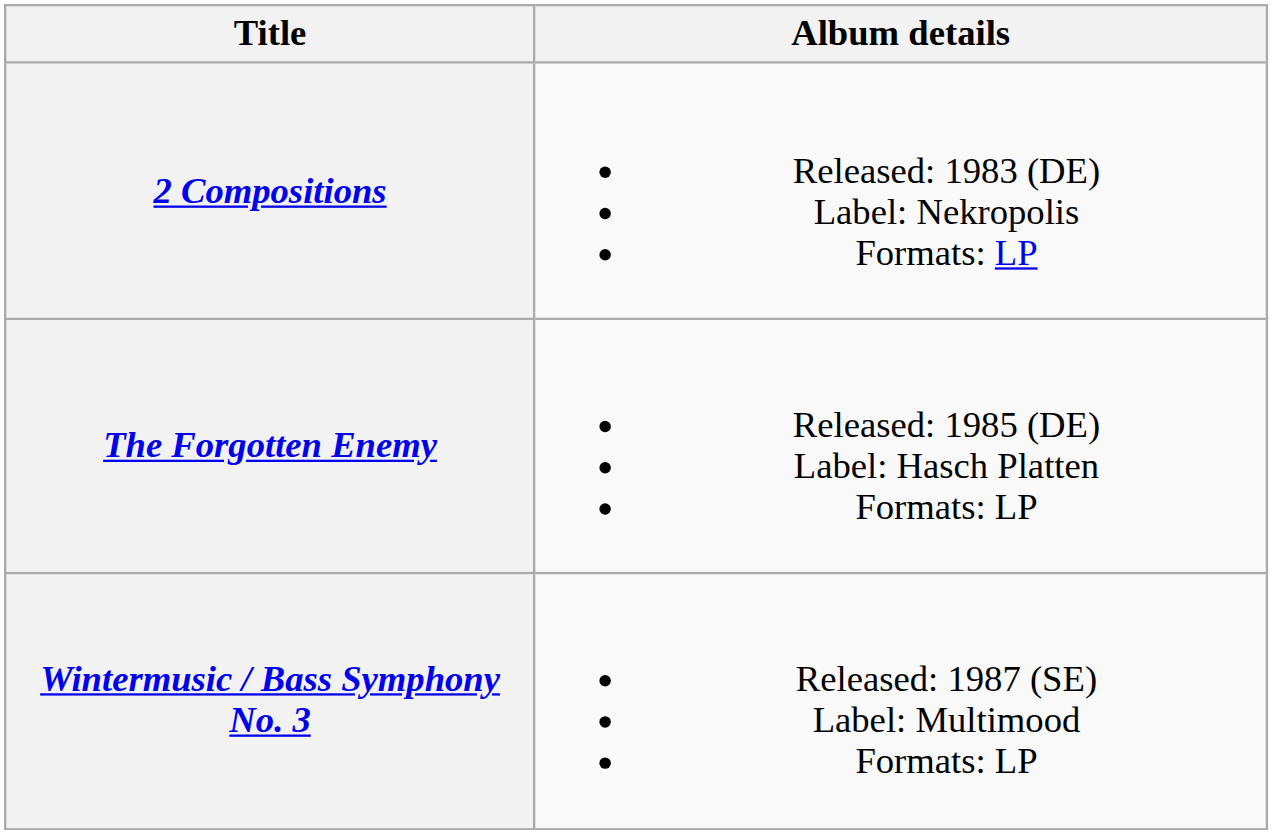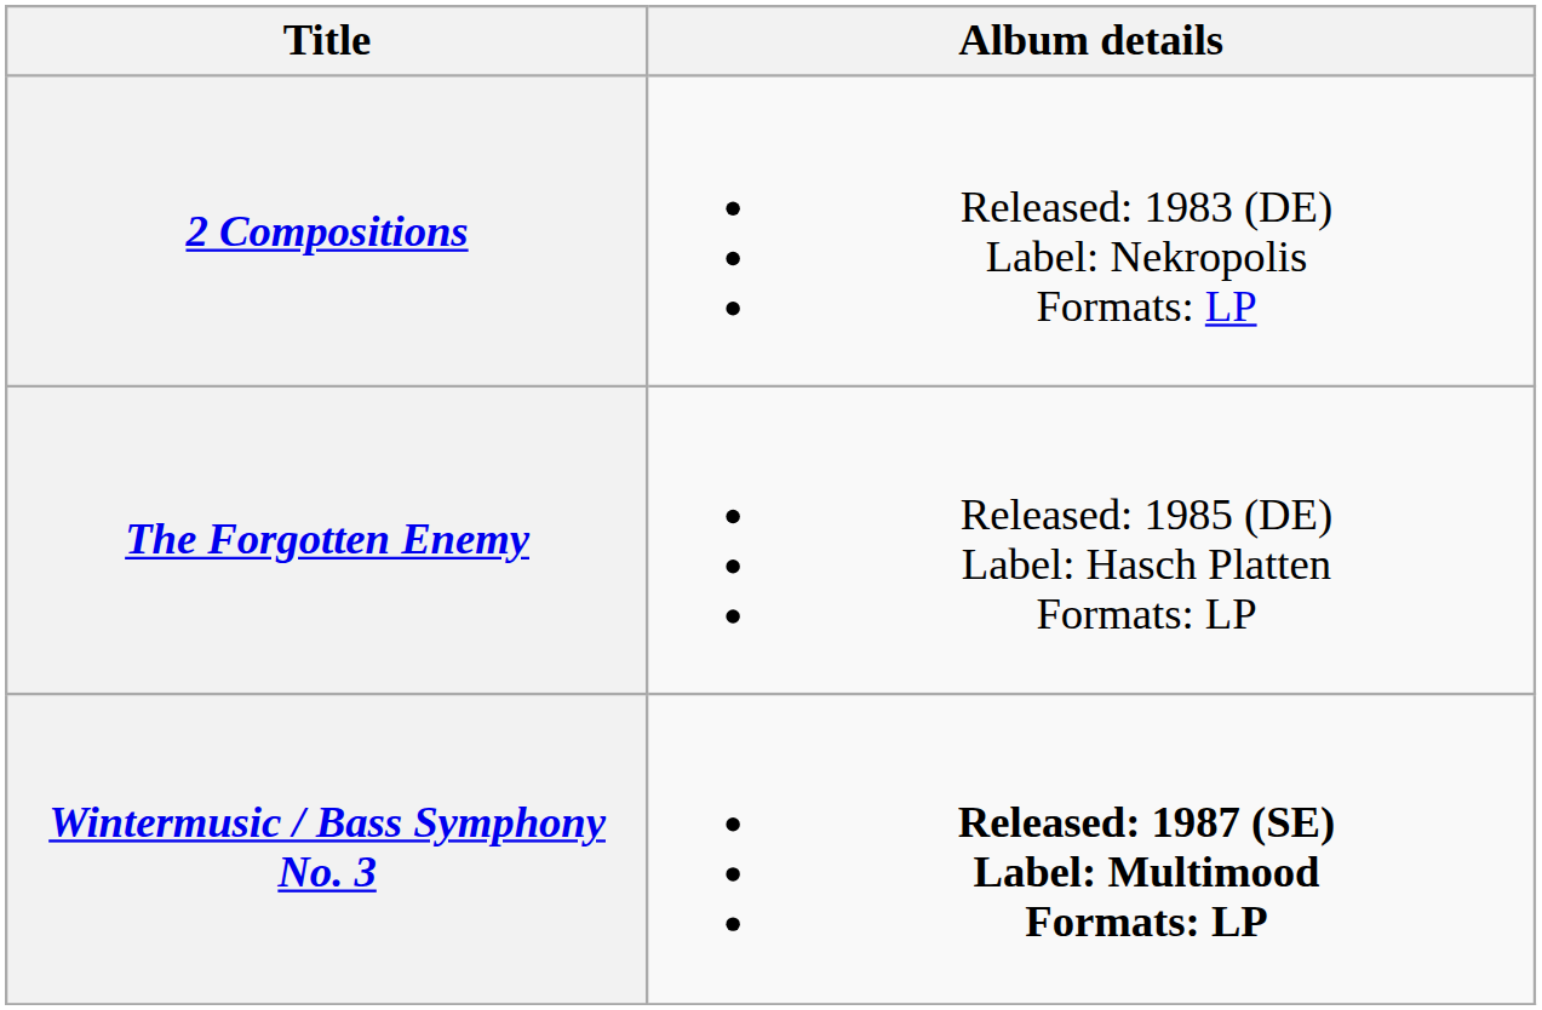Wintermusic / Bass Symphony No. 3 | Album details: normal -> bold
